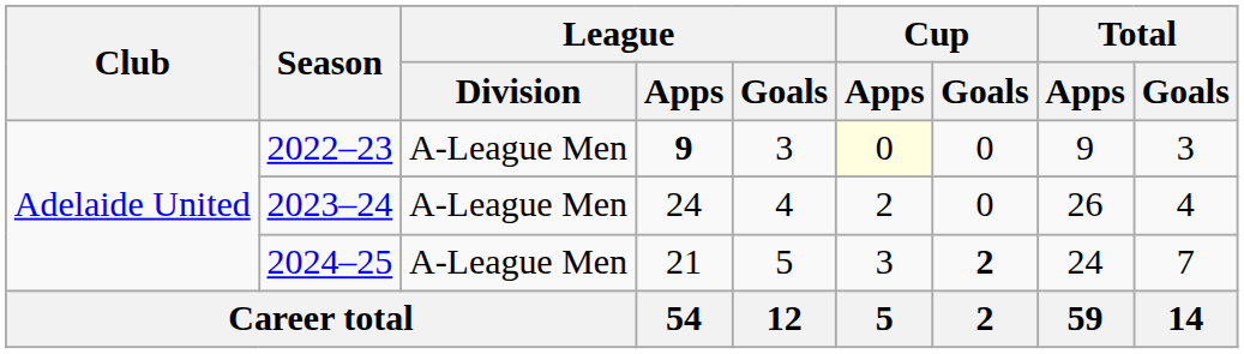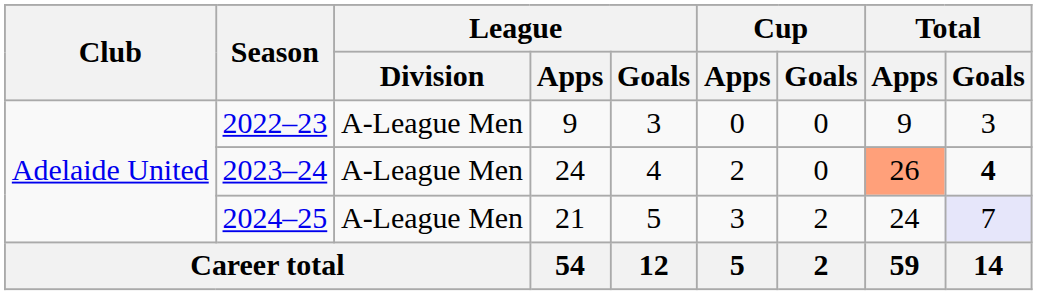2022–23 | League / Apps: bold -> normal
2022–23 | Cup / Apps: lightyellow background -> no background
2023–24 | Total / Apps: no background -> lightsalmon background
2023–24 | Total / Goals: normal -> bold
2024–25 | Cup / Goals: bold -> normal
2024–25 | Total / Goals: no background -> lavender background
